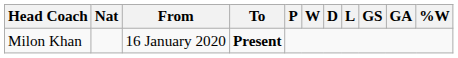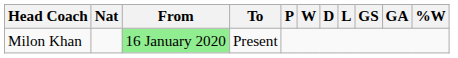Milon Khan | From: no background -> lightgreen background
Milon Khan | To: bold -> normal
